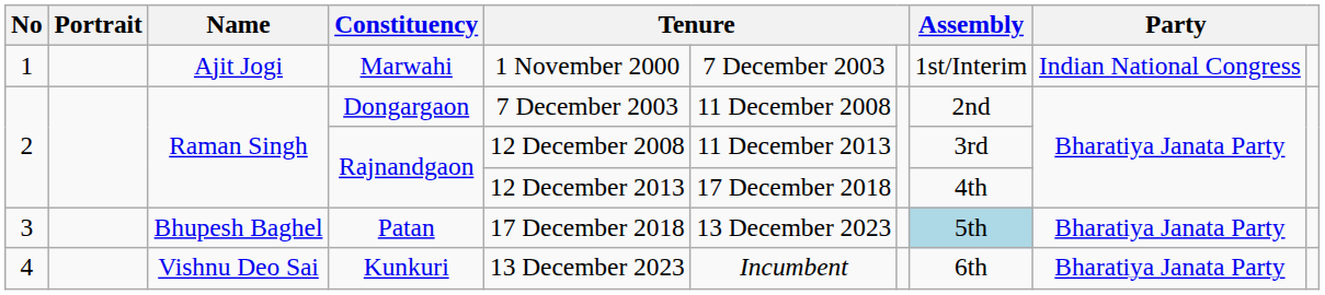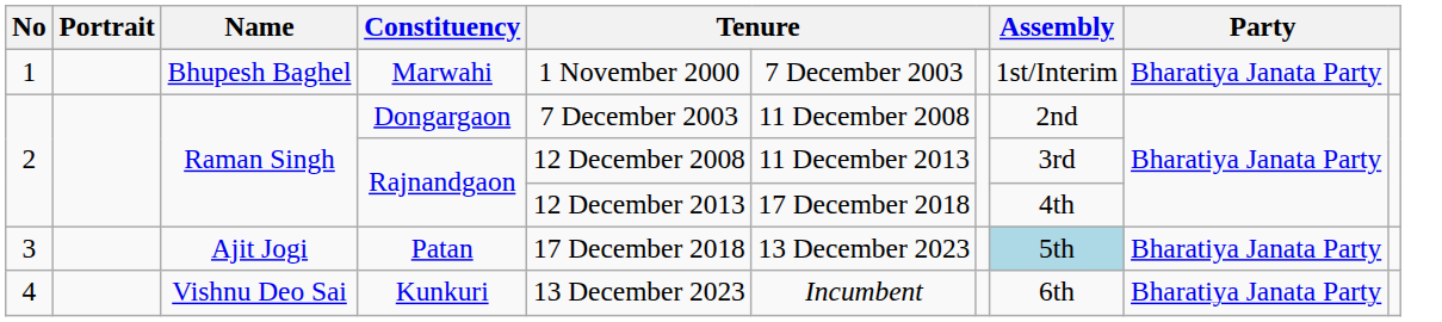Marwahi | Name: Ajit Jogi -> Bhupesh Baghel
Marwahi | column 9: Indian National Congress -> Bharatiya Janata Party
Patan | Name: Bhupesh Baghel -> Ajit Jogi
